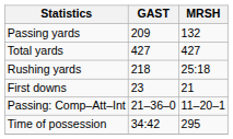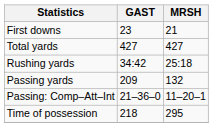rows swapped: First downs <-> Passing yards
Rushing yards | GAST: 218 -> 34:42
Time of possession | GAST: 34:42 -> 218
